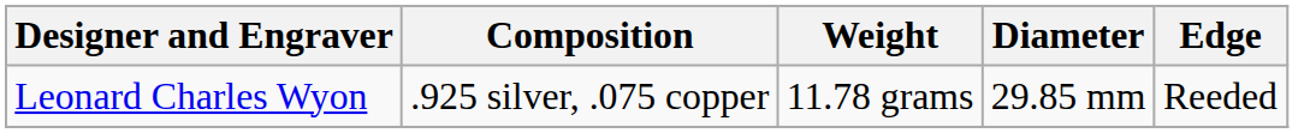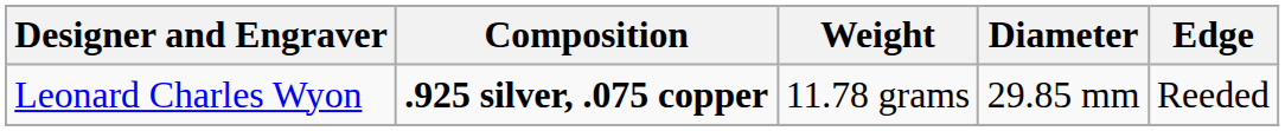Leonard Charles Wyon | Composition: normal -> bold
